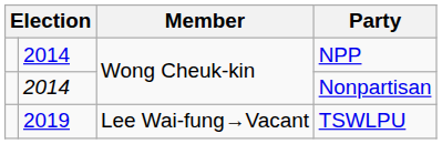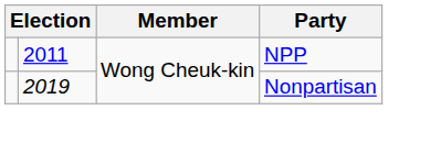NPP | column 2: 2014 -> 2011
Nonpartisan | column 2: 2014 -> 2019
- row: 2019 | Lee Wai-fung→Vacant | TSWLPU
